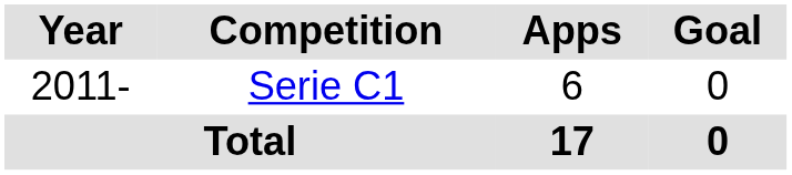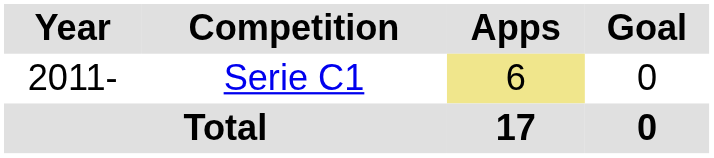Serie C1 | Apps: no background -> khaki background
